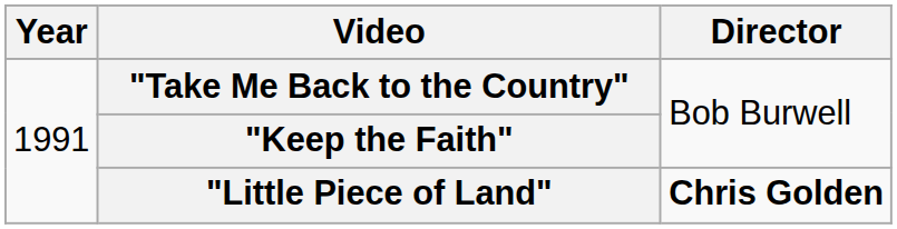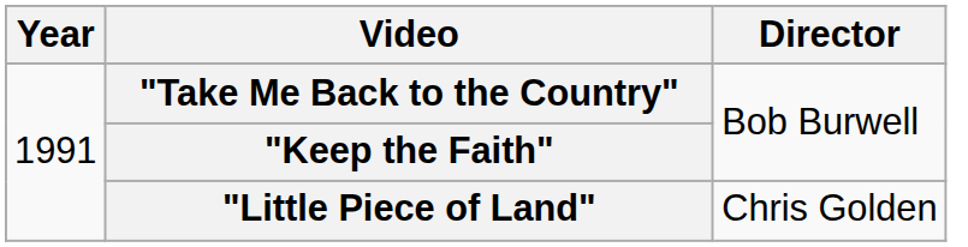"Little Piece of Land" | Director: bold -> normal
